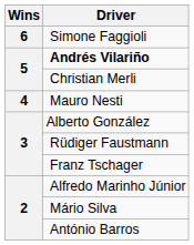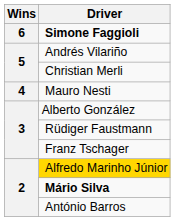Simone Faggioli | Driver: normal -> bold
Andrés Vilariño | Driver: bold -> normal
Alfredo Marinho Júnior | Driver: no background -> gold background
Mário Silva | Driver: normal -> bold
